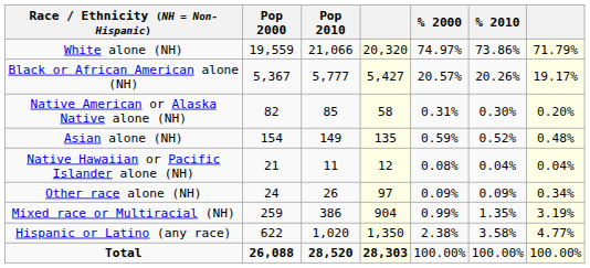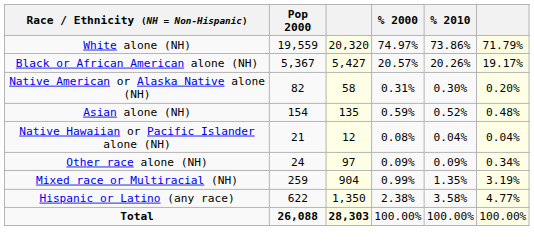- column: Pop 2010 | 21,066 | 5,777 | 85 | 149 | 11 | 26 | 386 | 1,020 | 28,520
